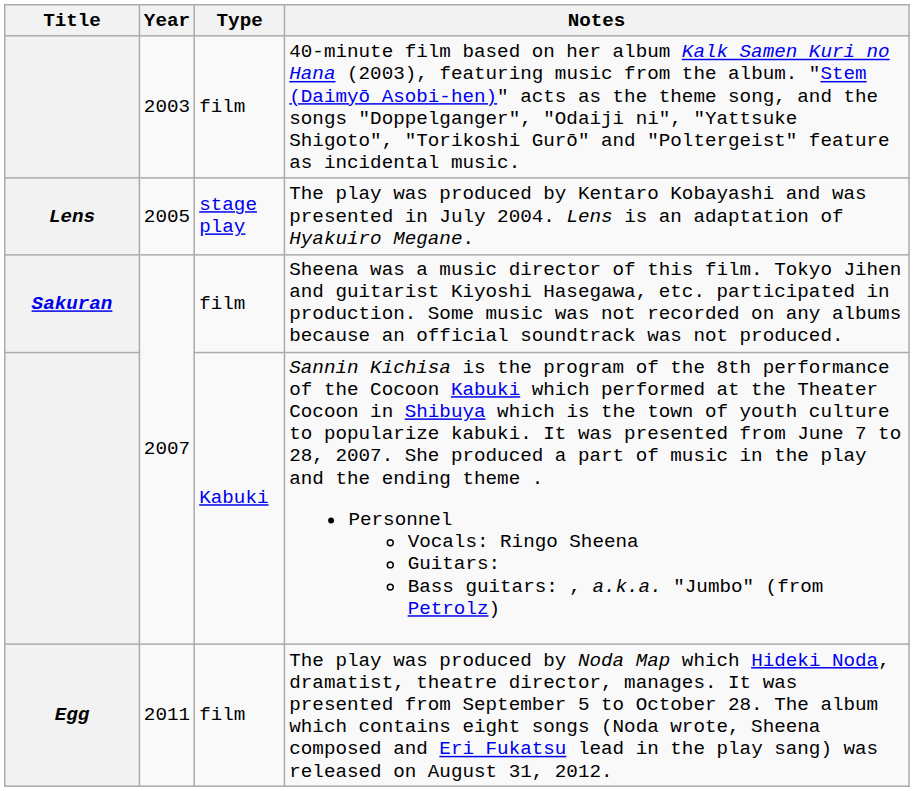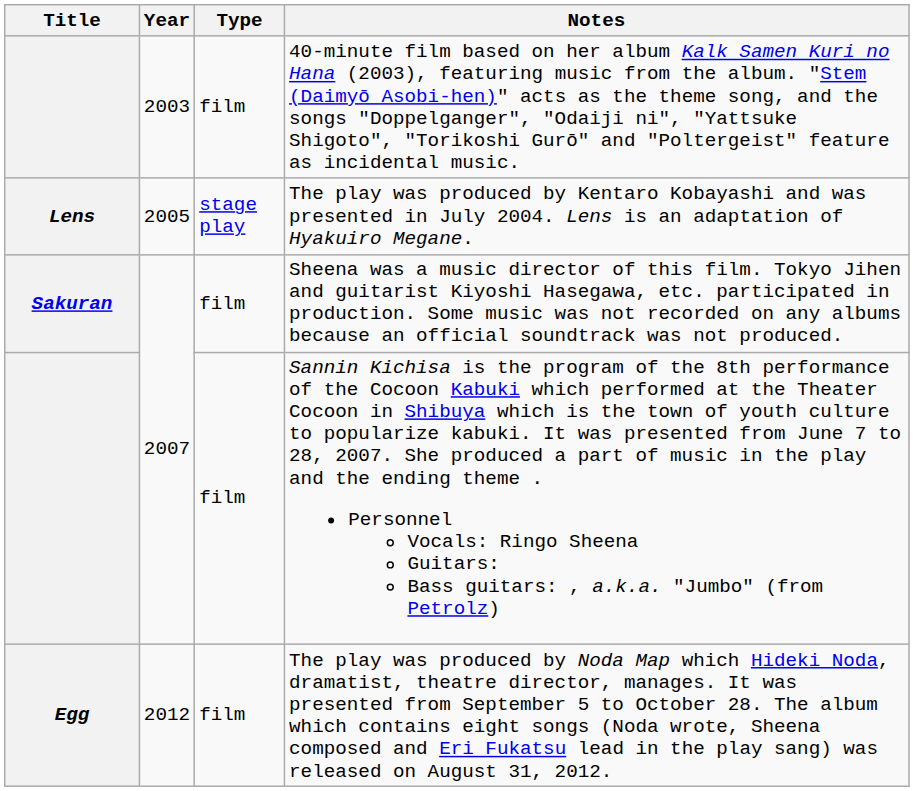row 5 | Type: Kabuki -> film
row 6 | Year: 2011 -> 2012
